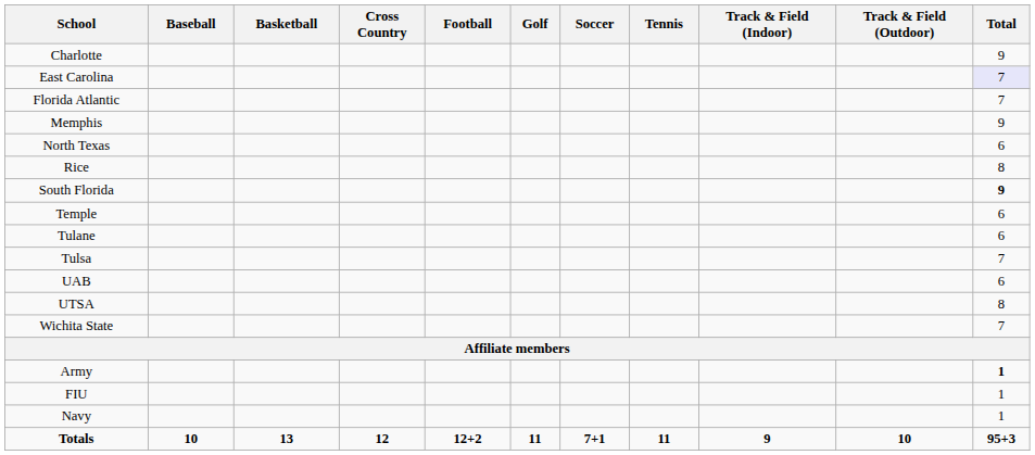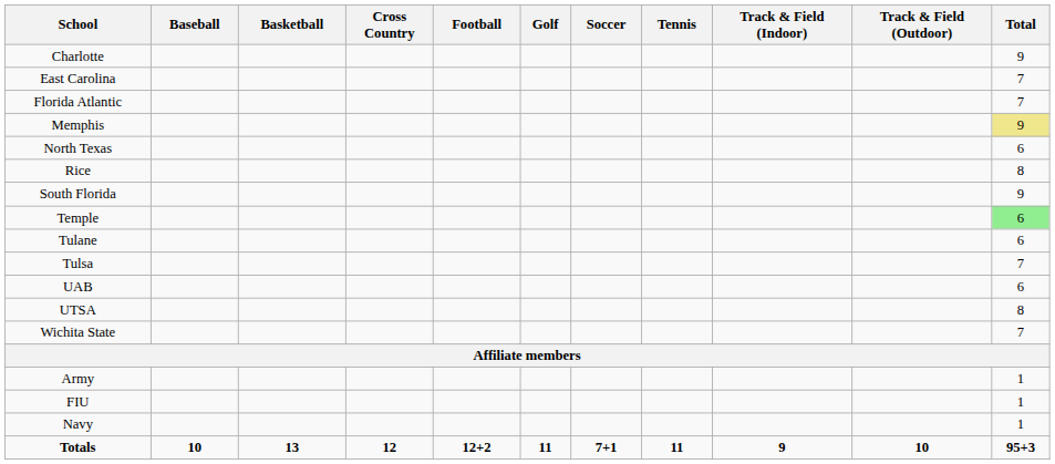East Carolina | Total: lavender background -> no background
Memphis | Total: no background -> khaki background
South Florida | Total: bold -> normal
Temple | Total: no background -> lightgreen background
Army | Total: bold -> normal
